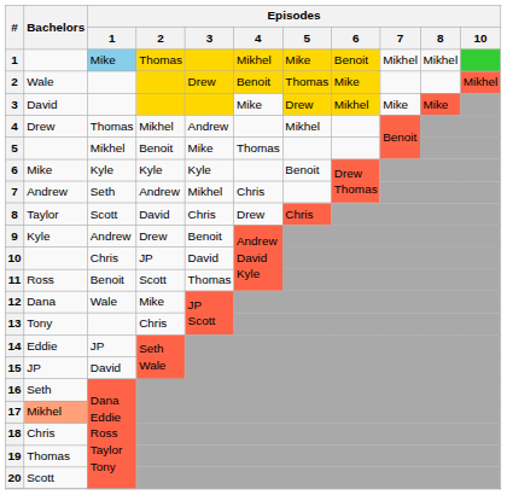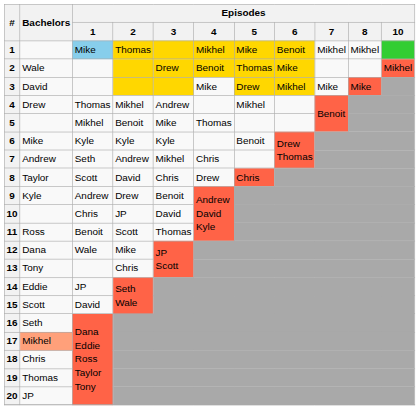15 | Bachelors: JP -> Scott
20 | Bachelors: Scott -> JP
